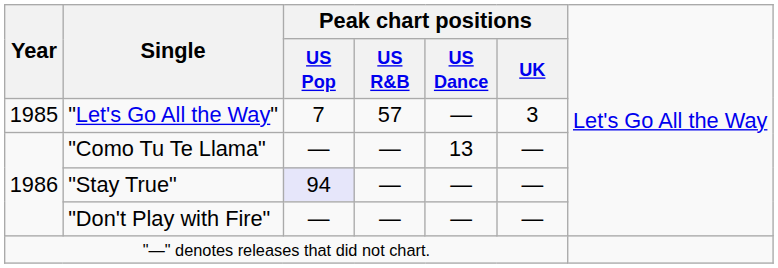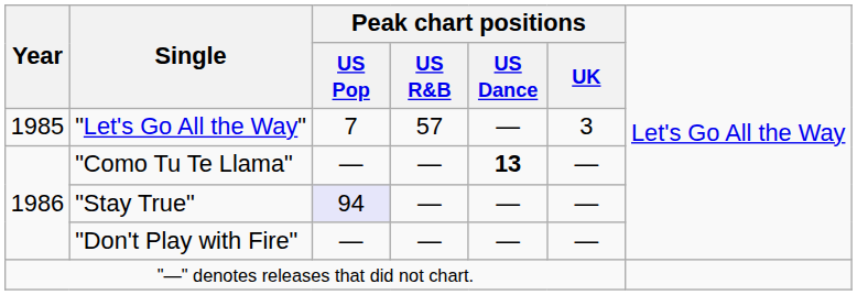"Como Tu Te Llama" | column 5: normal -> bold
